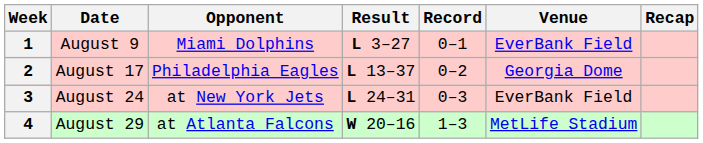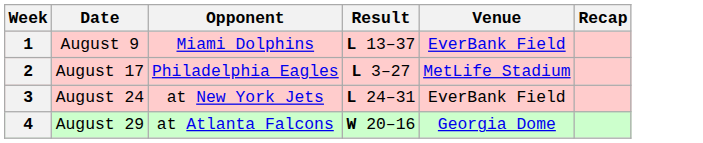- column: Record | 0–1 | 0–2 | 0–3 | 1–3
1 | Result: L 3–27 -> L 13–37
2 | Result: L 13–37 -> L 3–27
2 | Venue: Georgia Dome -> MetLife Stadium
4 | Venue: MetLife Stadium -> Georgia Dome
